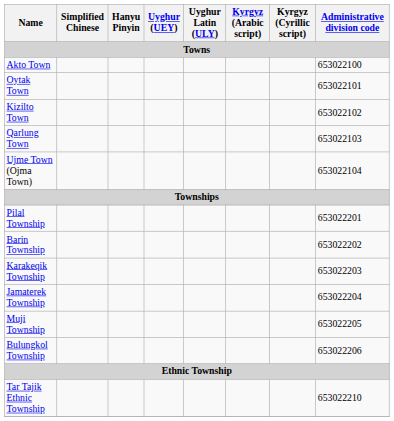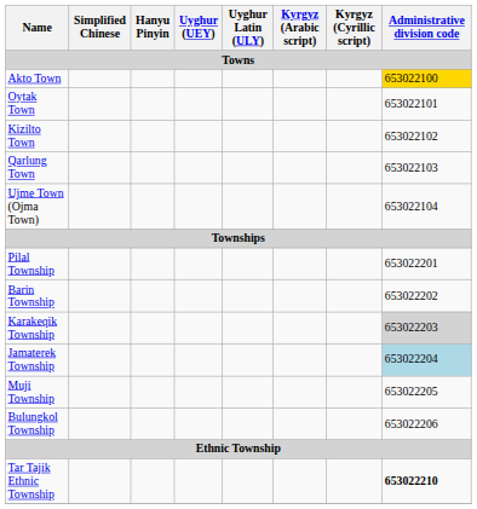Akto Town | Administrative division code: no background -> gold background
Karakeqik Township | Administrative division code: no background -> lightgrey background
Jamaterek Township | Administrative division code: no background -> lightblue background
Tar Tajik Ethnic Township | Administrative division code: normal -> bold
